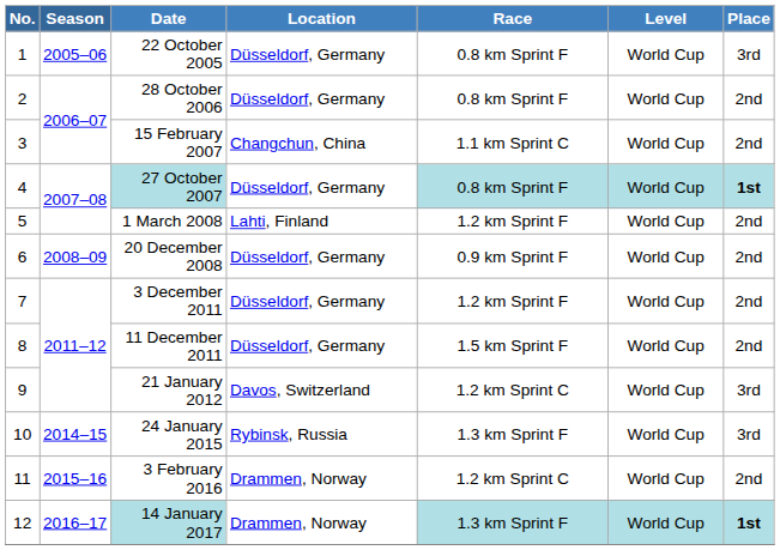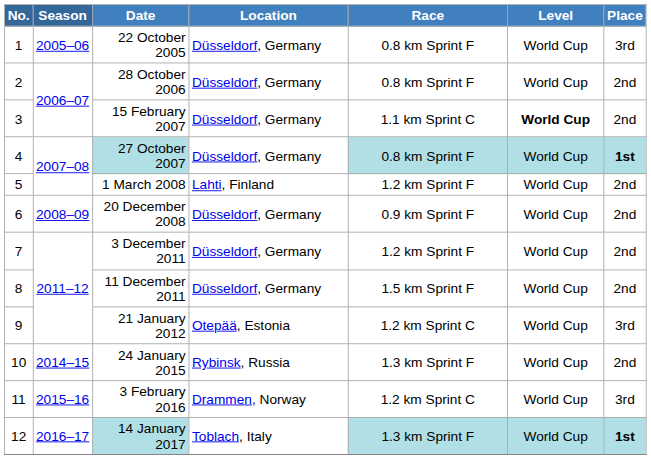15 February 2007 | Location: Changchun, China -> Düsseldorf, Germany
15 February 2007 | Level: normal -> bold
21 January 2012 | Location: Davos, Switzerland -> Otepää, Estonia
24 January 2015 | Place: 3rd -> 2nd
3 February 2016 | Place: 2nd -> 3rd
14 January 2017 | Location: Drammen, Norway -> Toblach, Italy
